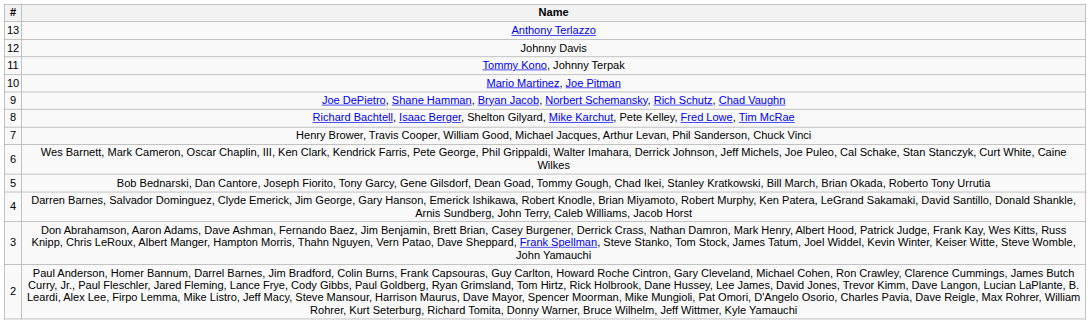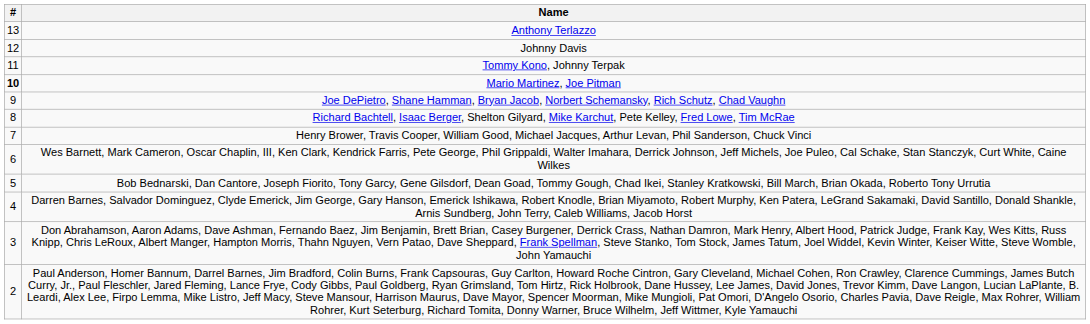Mario Martinez, Joe Pitman | #: normal -> bold
